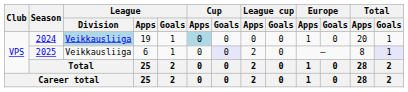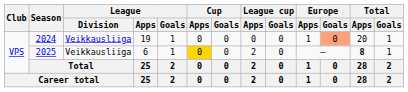2024 | League / Division: lightblue background -> no background
2024 | Cup / Apps: lightblue background -> no background
2024 | Europe / Goals: no background -> lightsalmon background
2025 | Cup / Apps: no background -> gold background
2025 | Cup / Goals: lavender background -> no background
2025 | Total / Apps: normal -> bold
2025 | Total / Goals: lavender background -> no background
